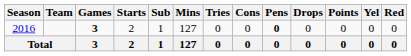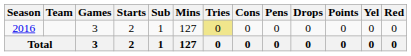2016 | Games: bold -> normal
2016 | Tries: no background -> khaki background
2016 | Pens: bold -> normal
